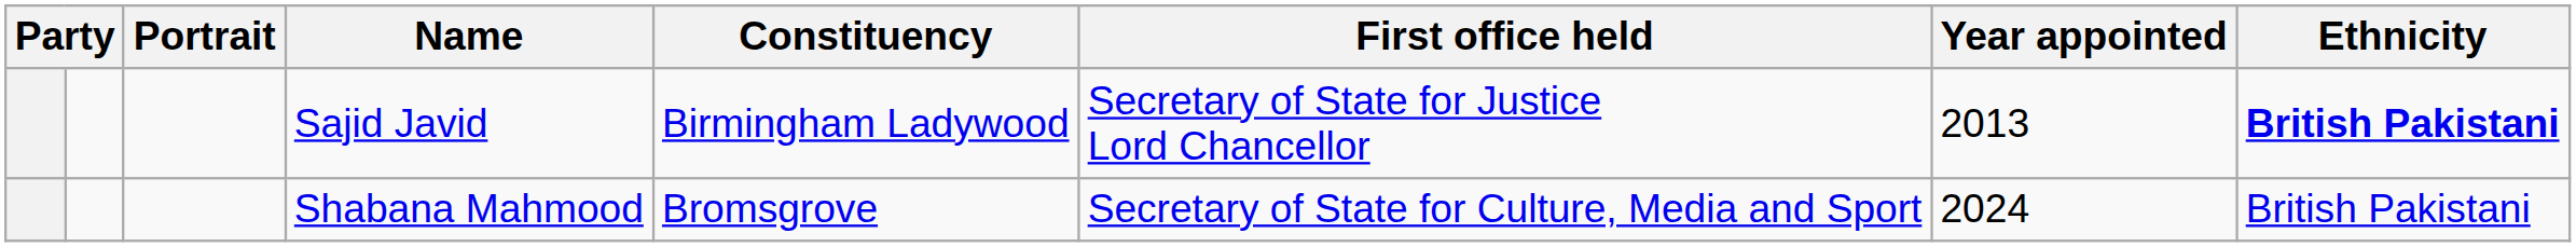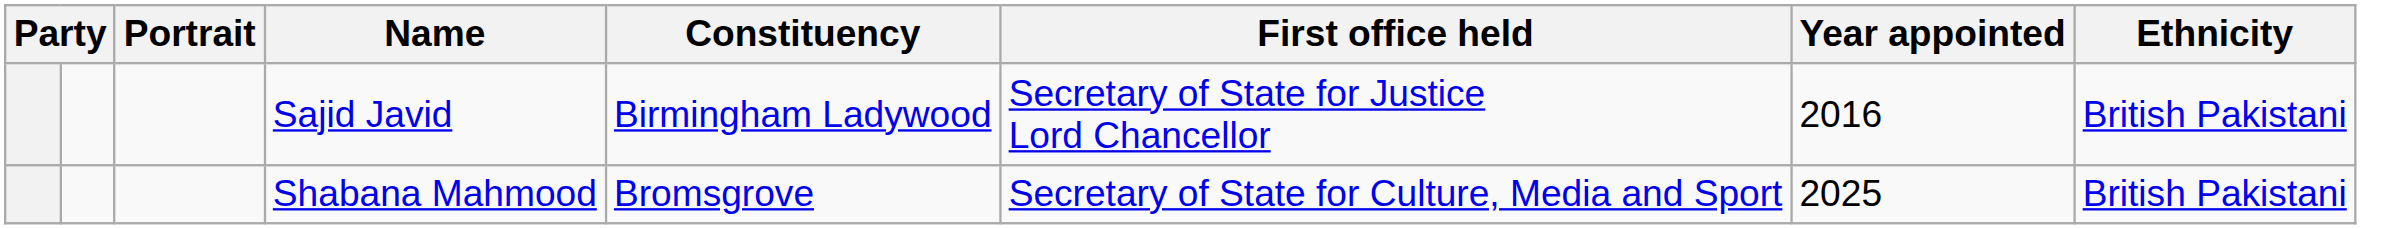Sajid Javid | Year appointed: 2013 -> 2016
Sajid Javid | Ethnicity: bold -> normal
Shabana Mahmood | Year appointed: 2024 -> 2025
